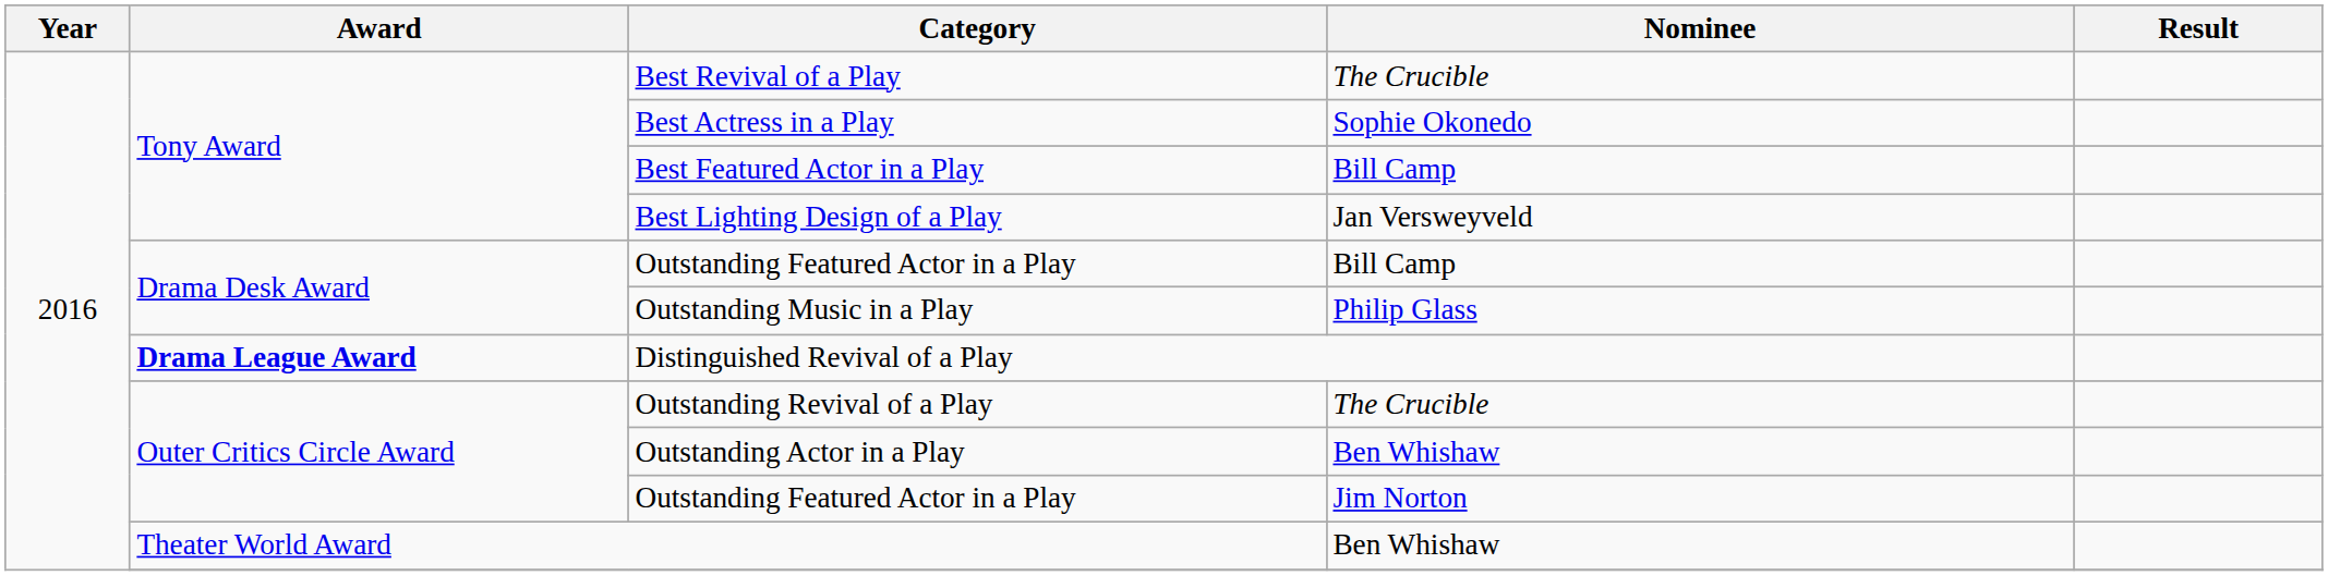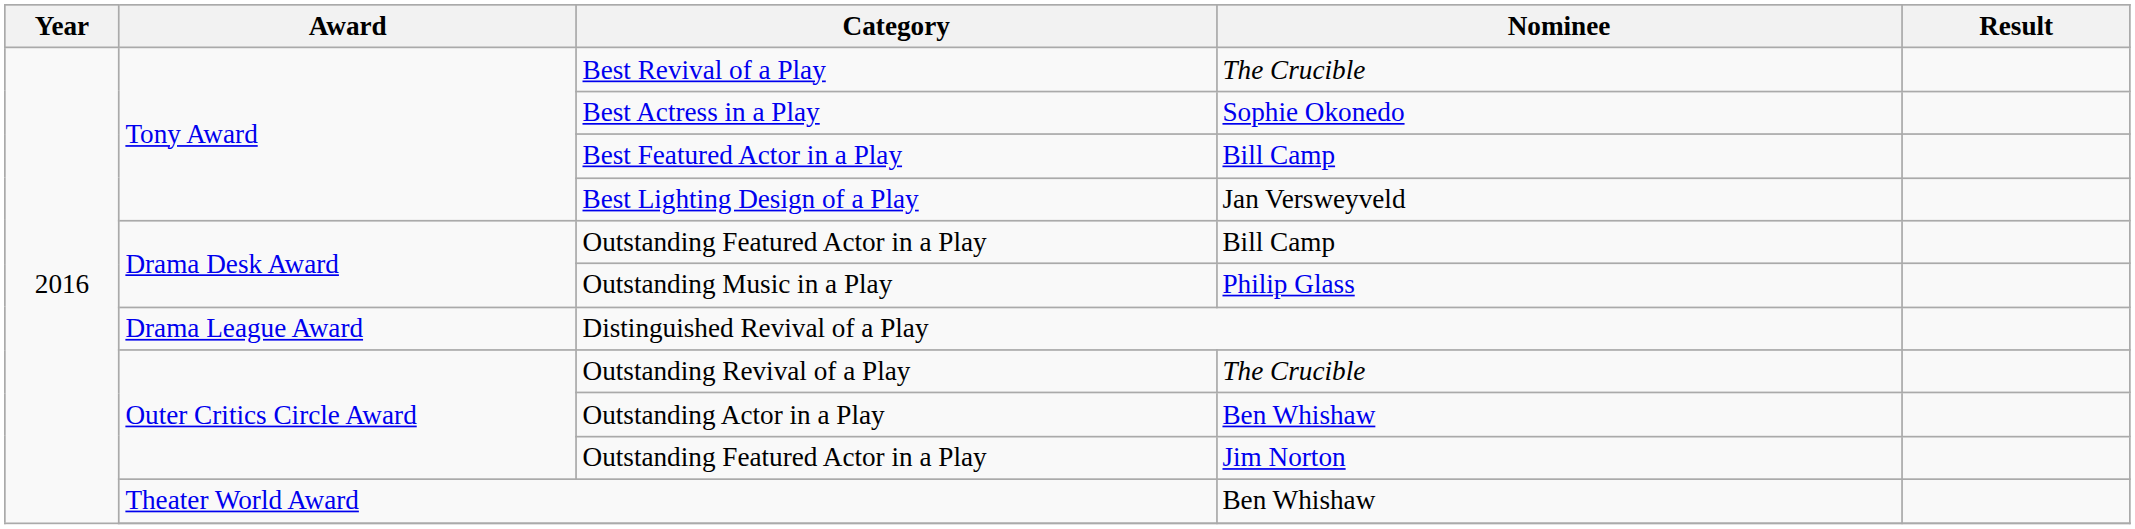Distinguished Revival of a Play | Award: bold -> normal
